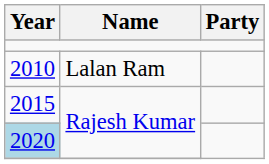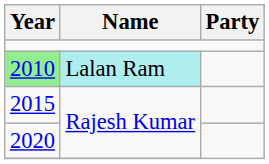2010 | Year: no background -> lightgreen background
2010 | Name: no background -> paleturquoise background
2020 | Year: lightblue background -> no background
